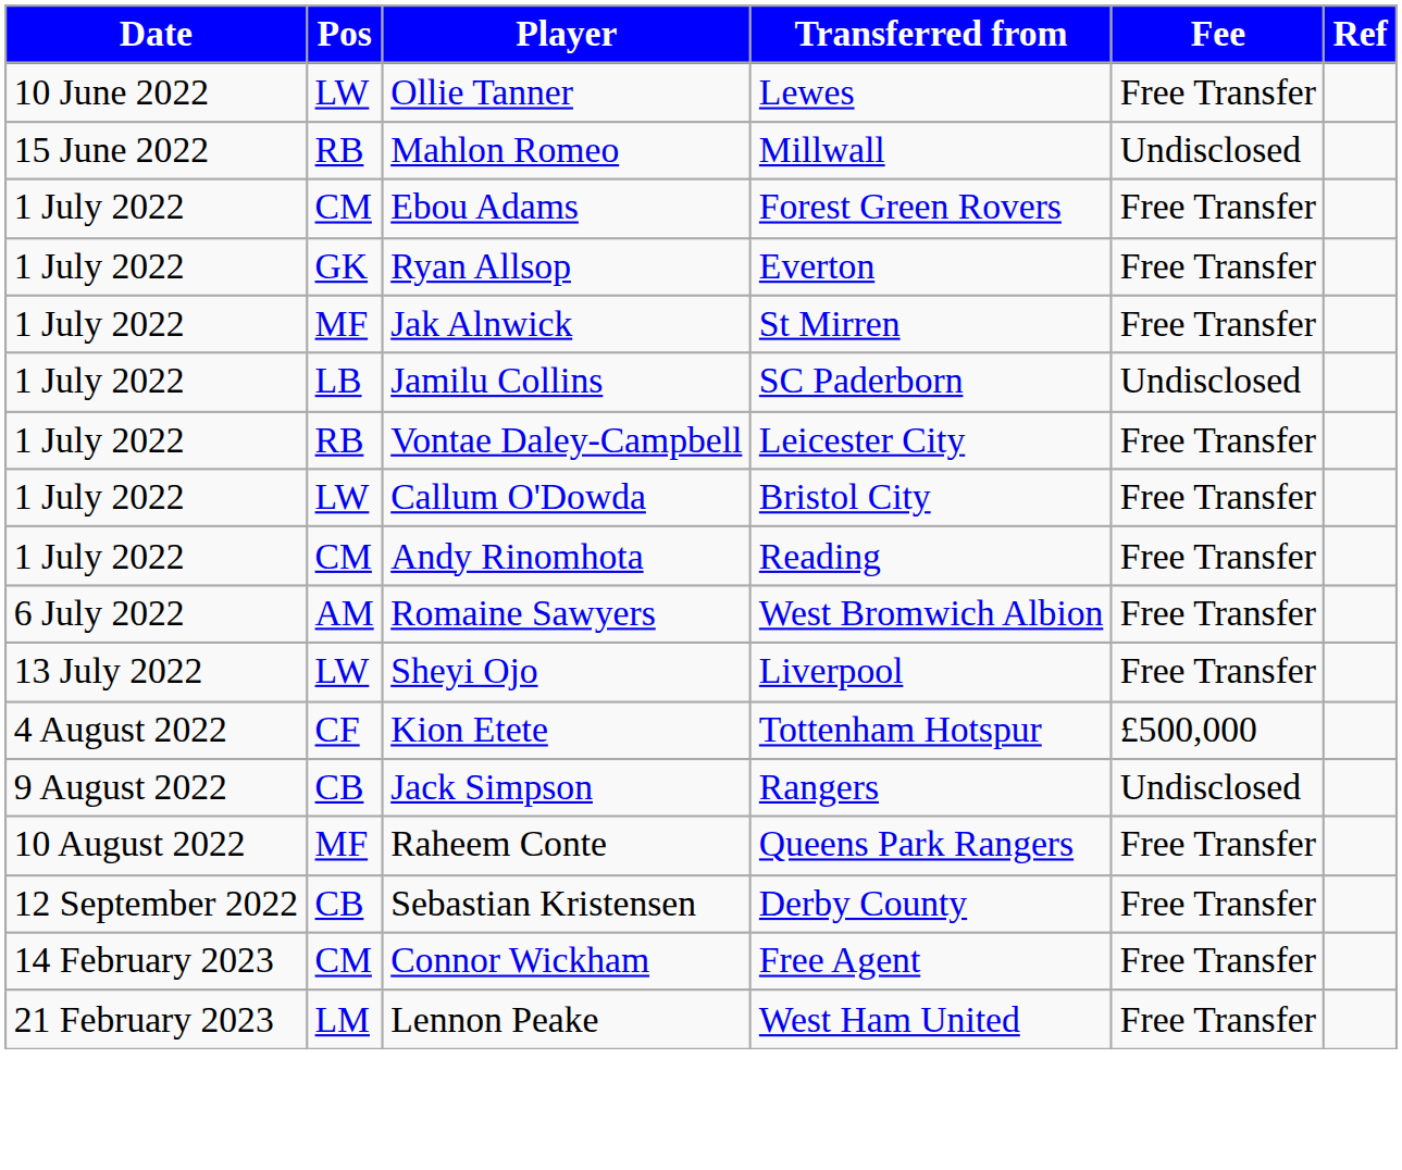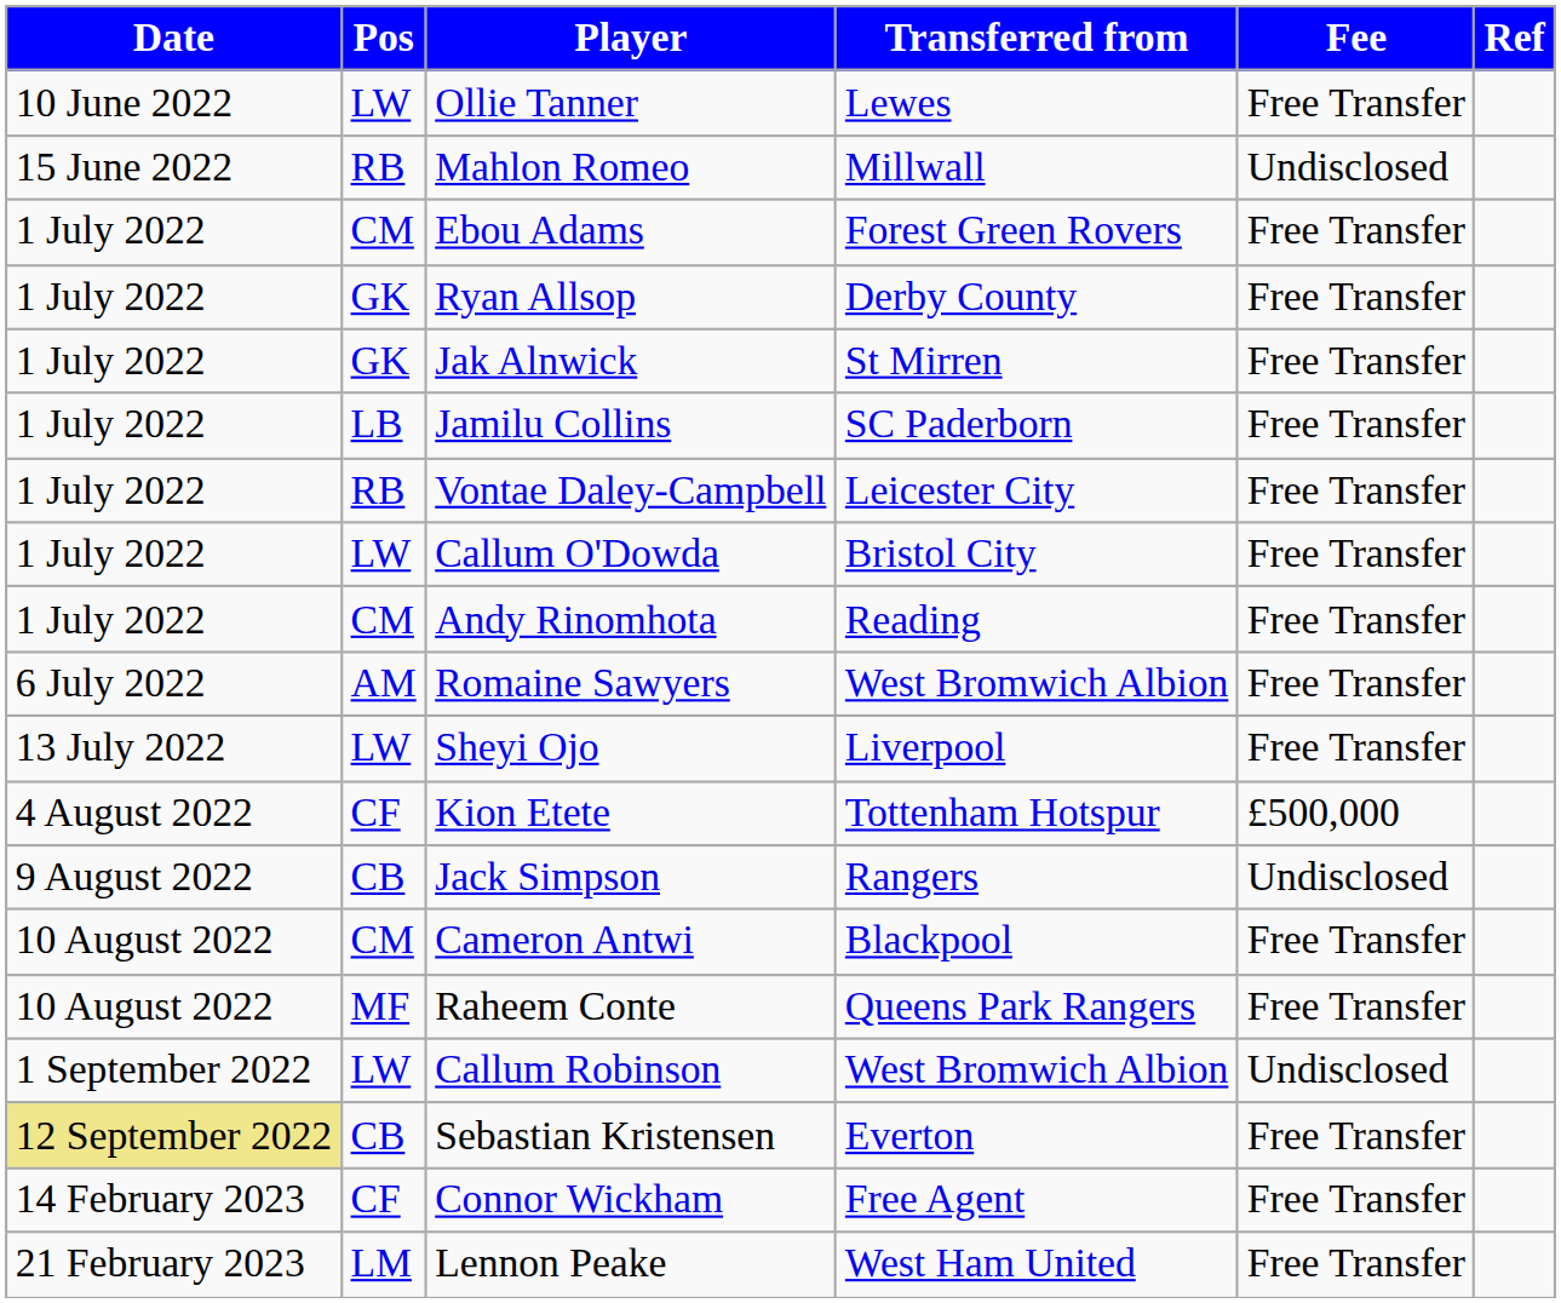Ryan Allsop | Transferred from: Everton -> Derby County
Jak Alnwick | Pos: MF -> GK
Jamilu Collins | Fee: Undisclosed -> Free Transfer
+ row: 10 August 2022 | CM | Cameron Antwi | Blackpool | Free Transfer
+ row: 1 September 2022 | LW | Callum Robinson | West Bromwich Albion | Undisclosed
Sebastian Kristensen | Date: no background -> khaki background
Sebastian Kristensen | Transferred from: Derby County -> Everton
Connor Wickham | Pos: CM -> CF
